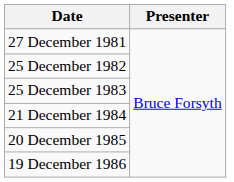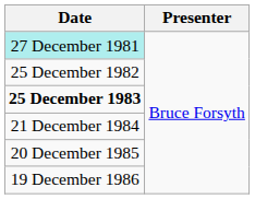27 December 1981 | Date: no background -> paleturquoise background
25 December 1983 | Date: normal -> bold
